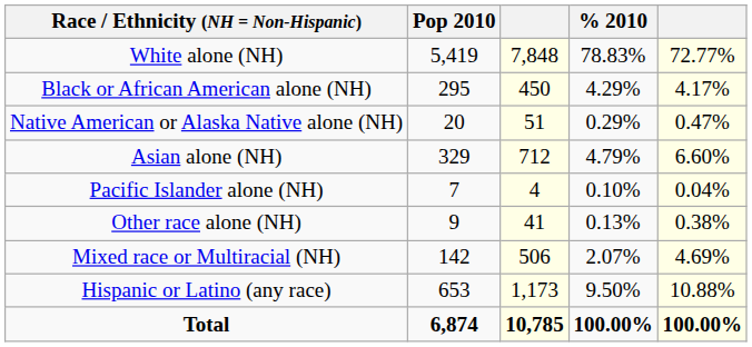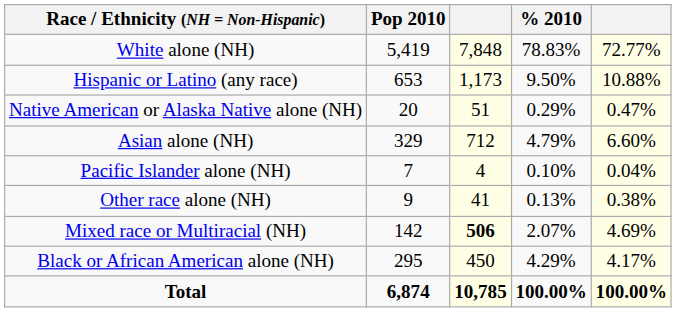rows swapped: Black or African American alone (NH) <-> Hispanic or Latino (any race)
Mixed race or Multiracial (NH) | column 3: normal -> bold
